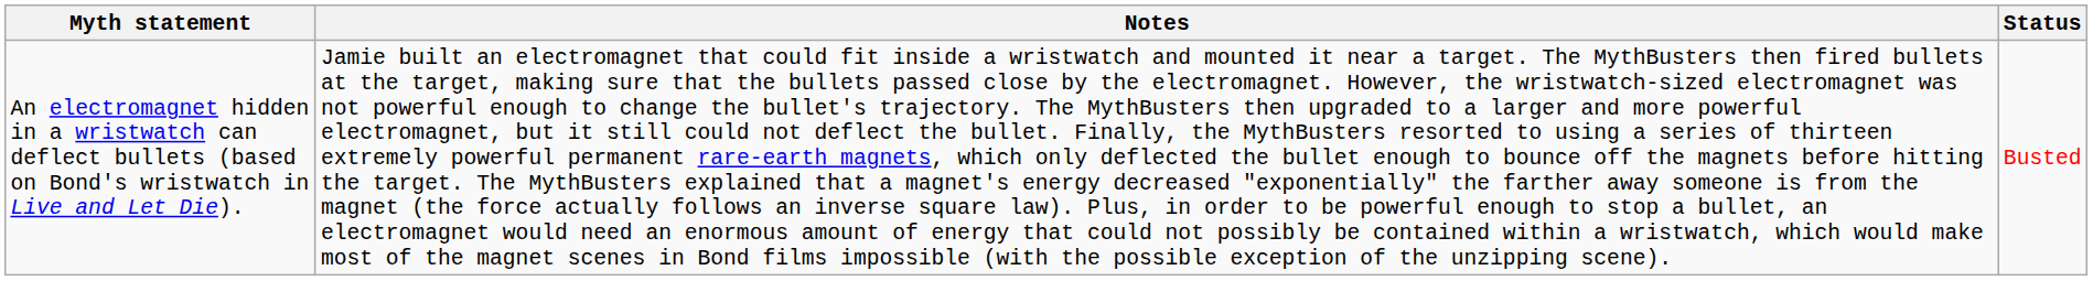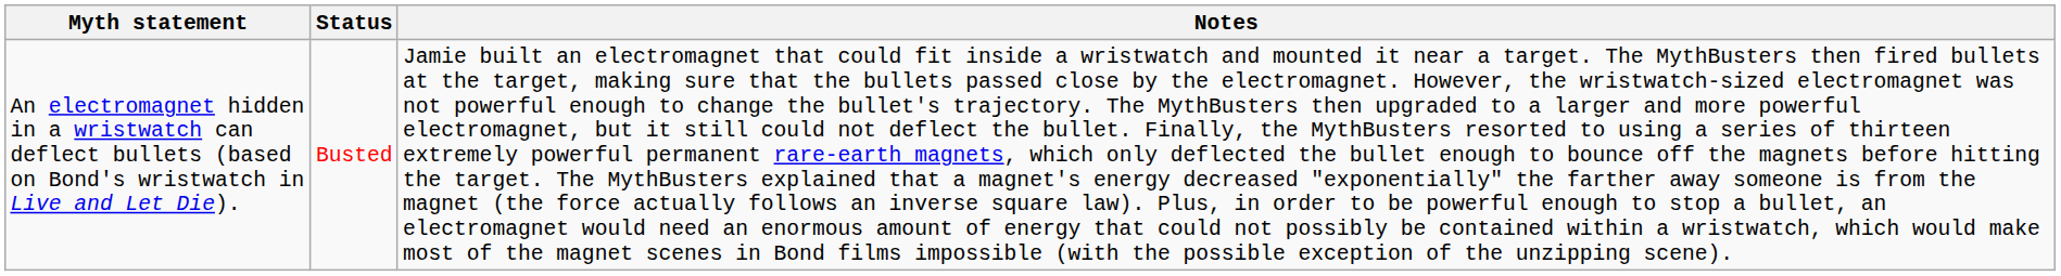columns swapped: Status <-> Notes
